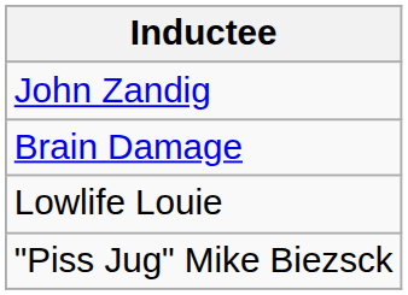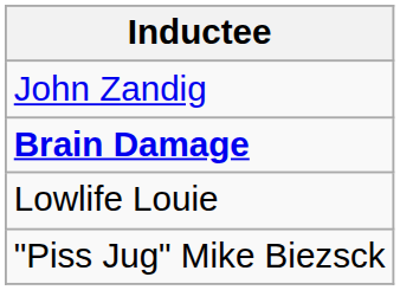row 3 | column 1: normal -> bold
